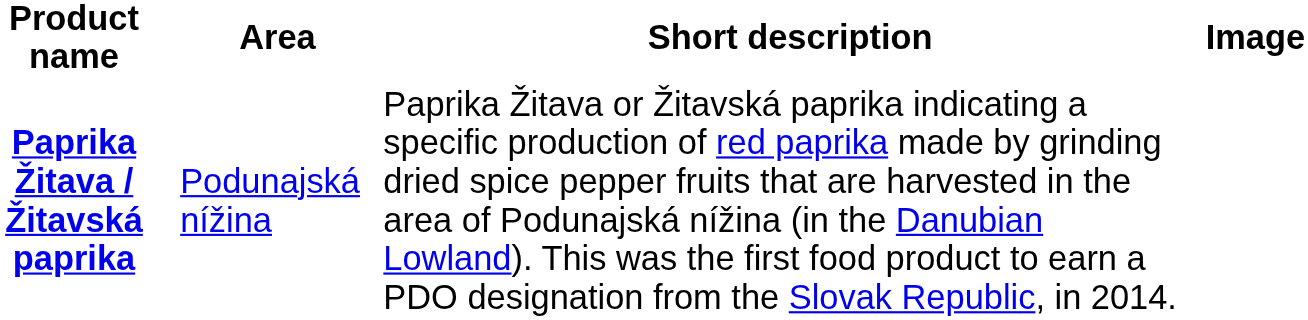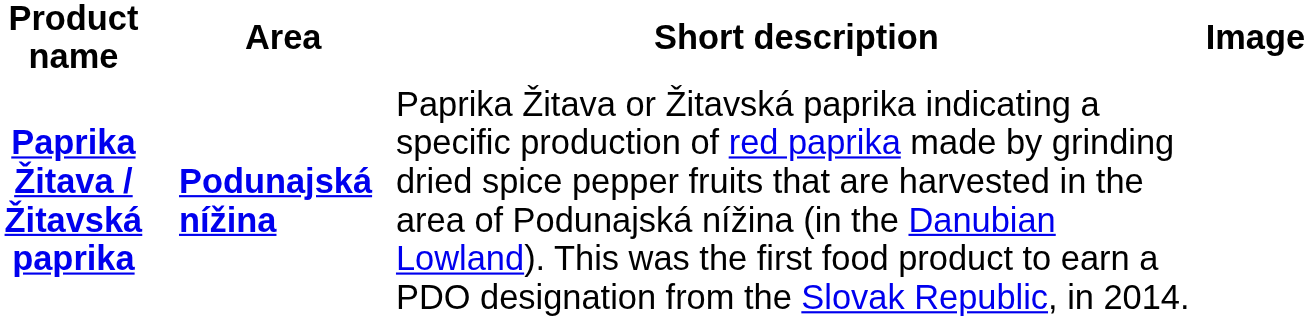Paprika Žitava / Žitavská paprika | Area: normal -> bold
